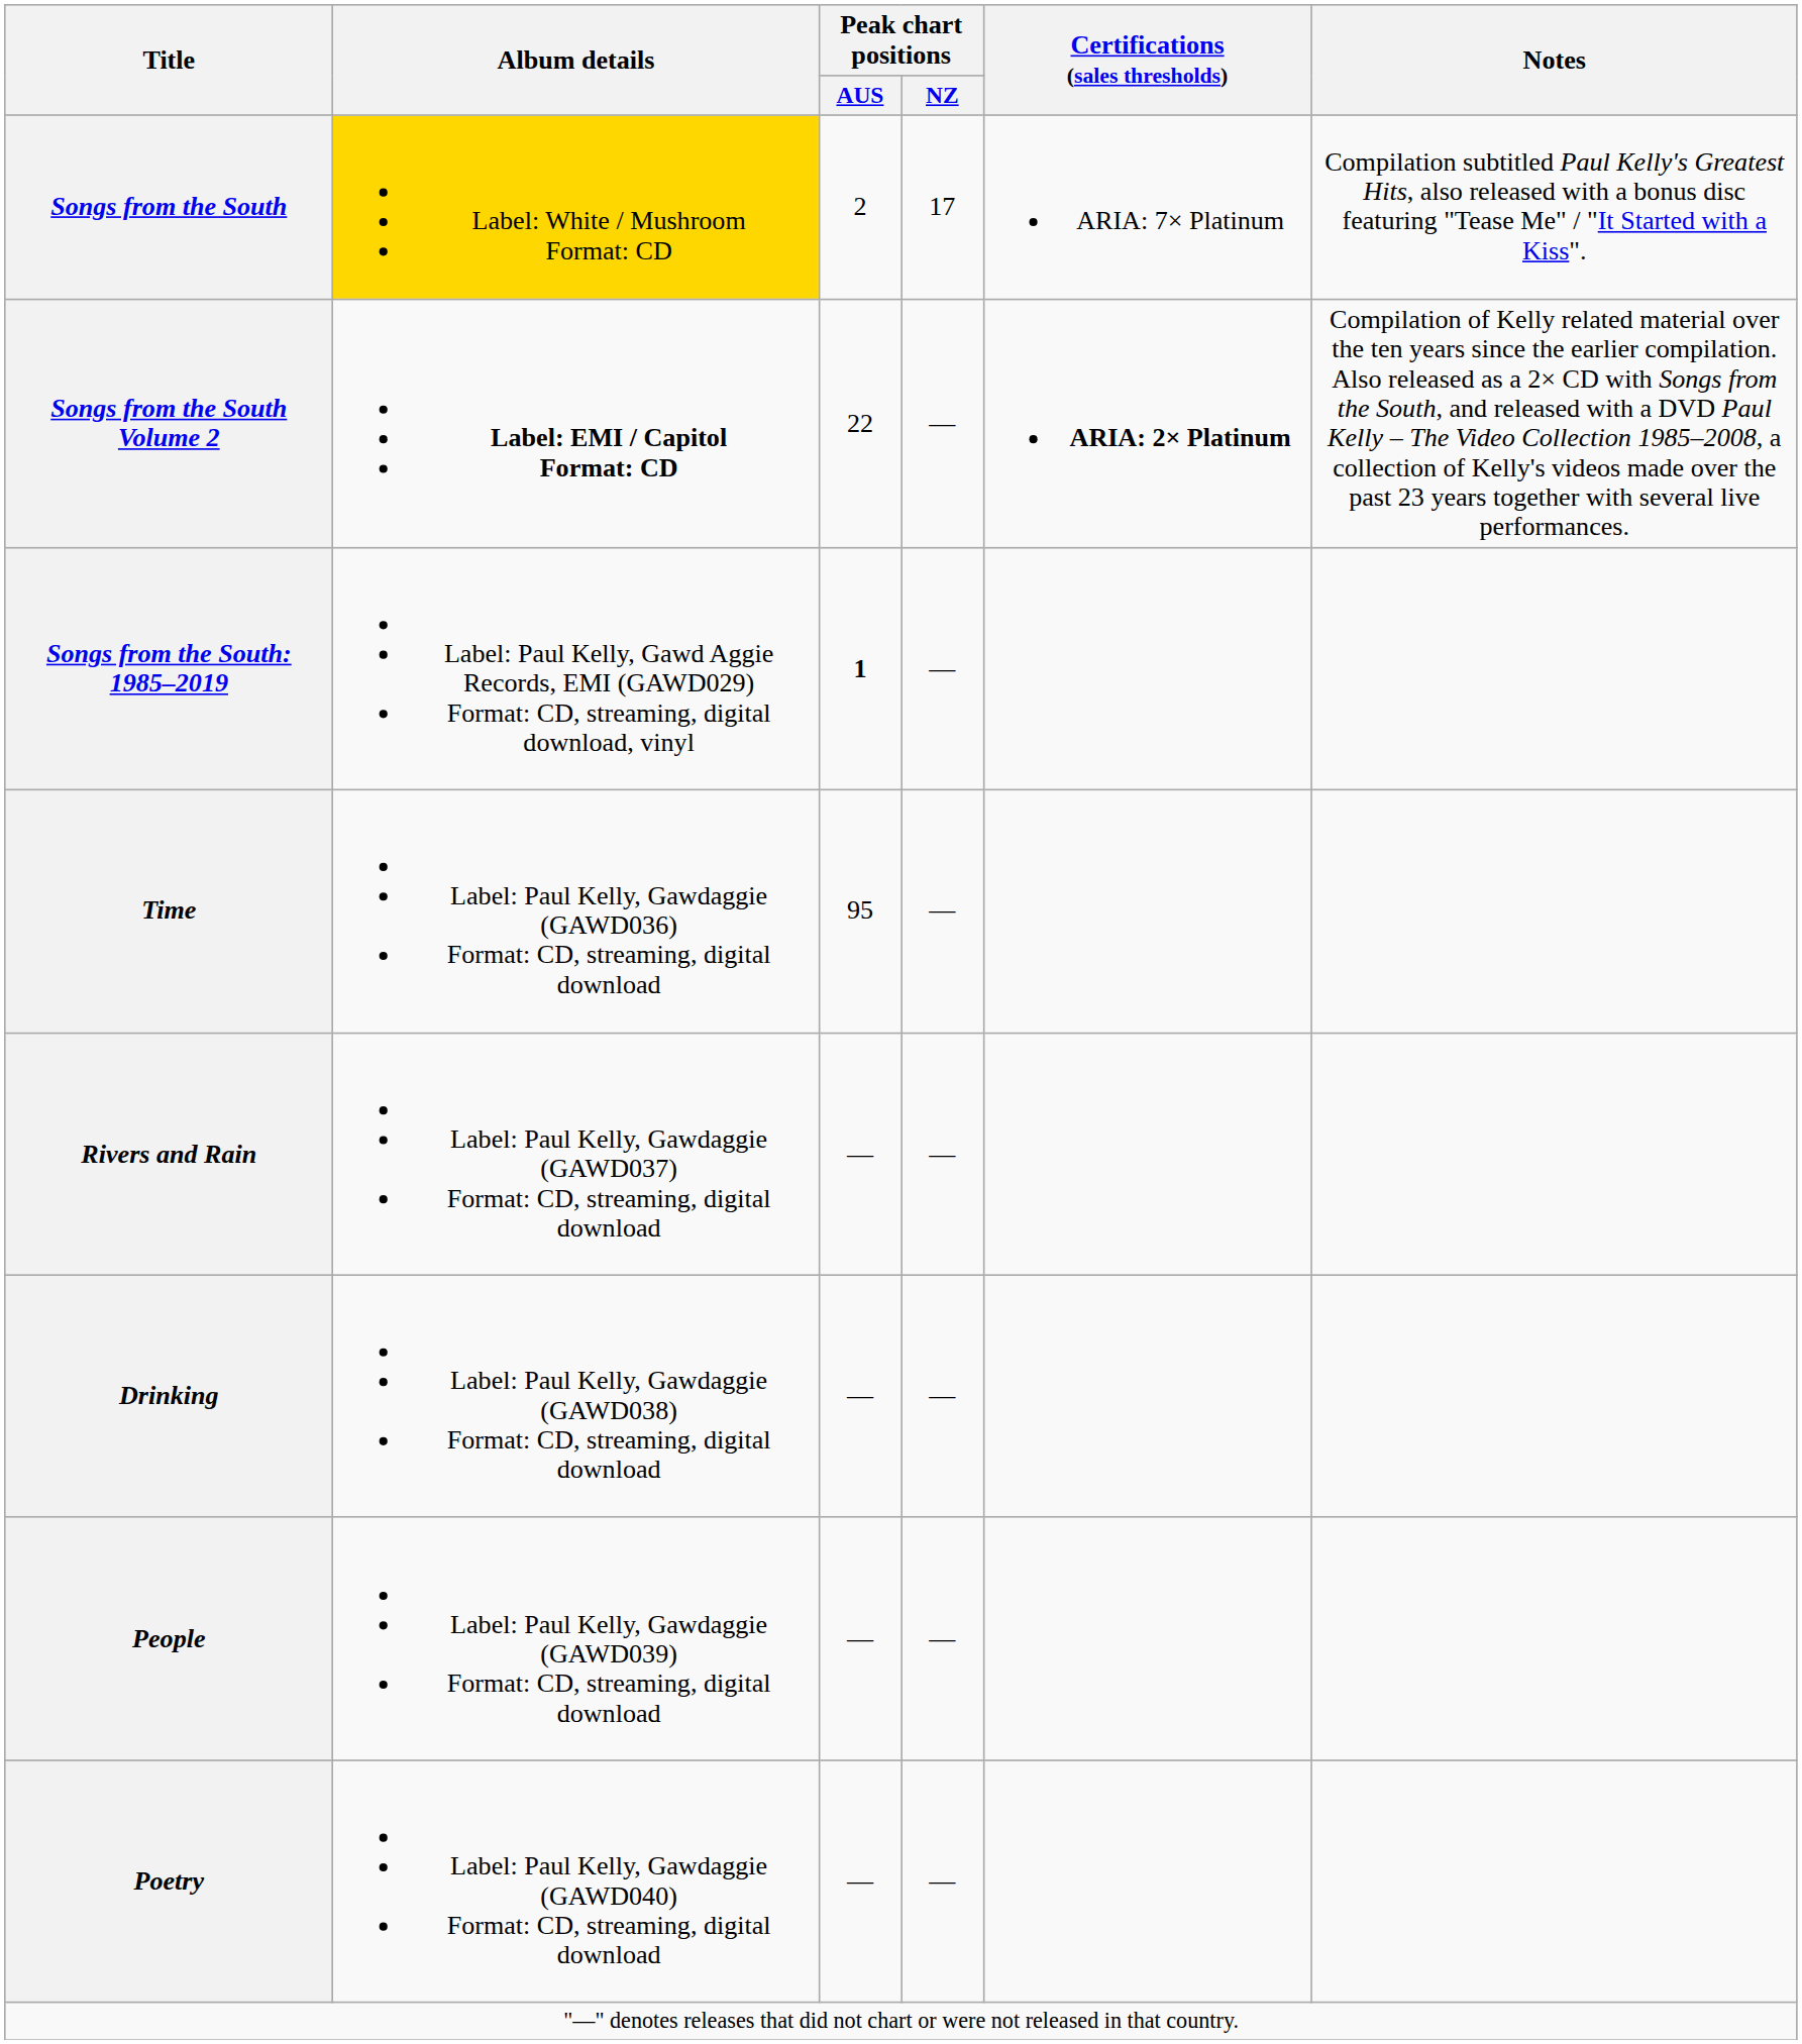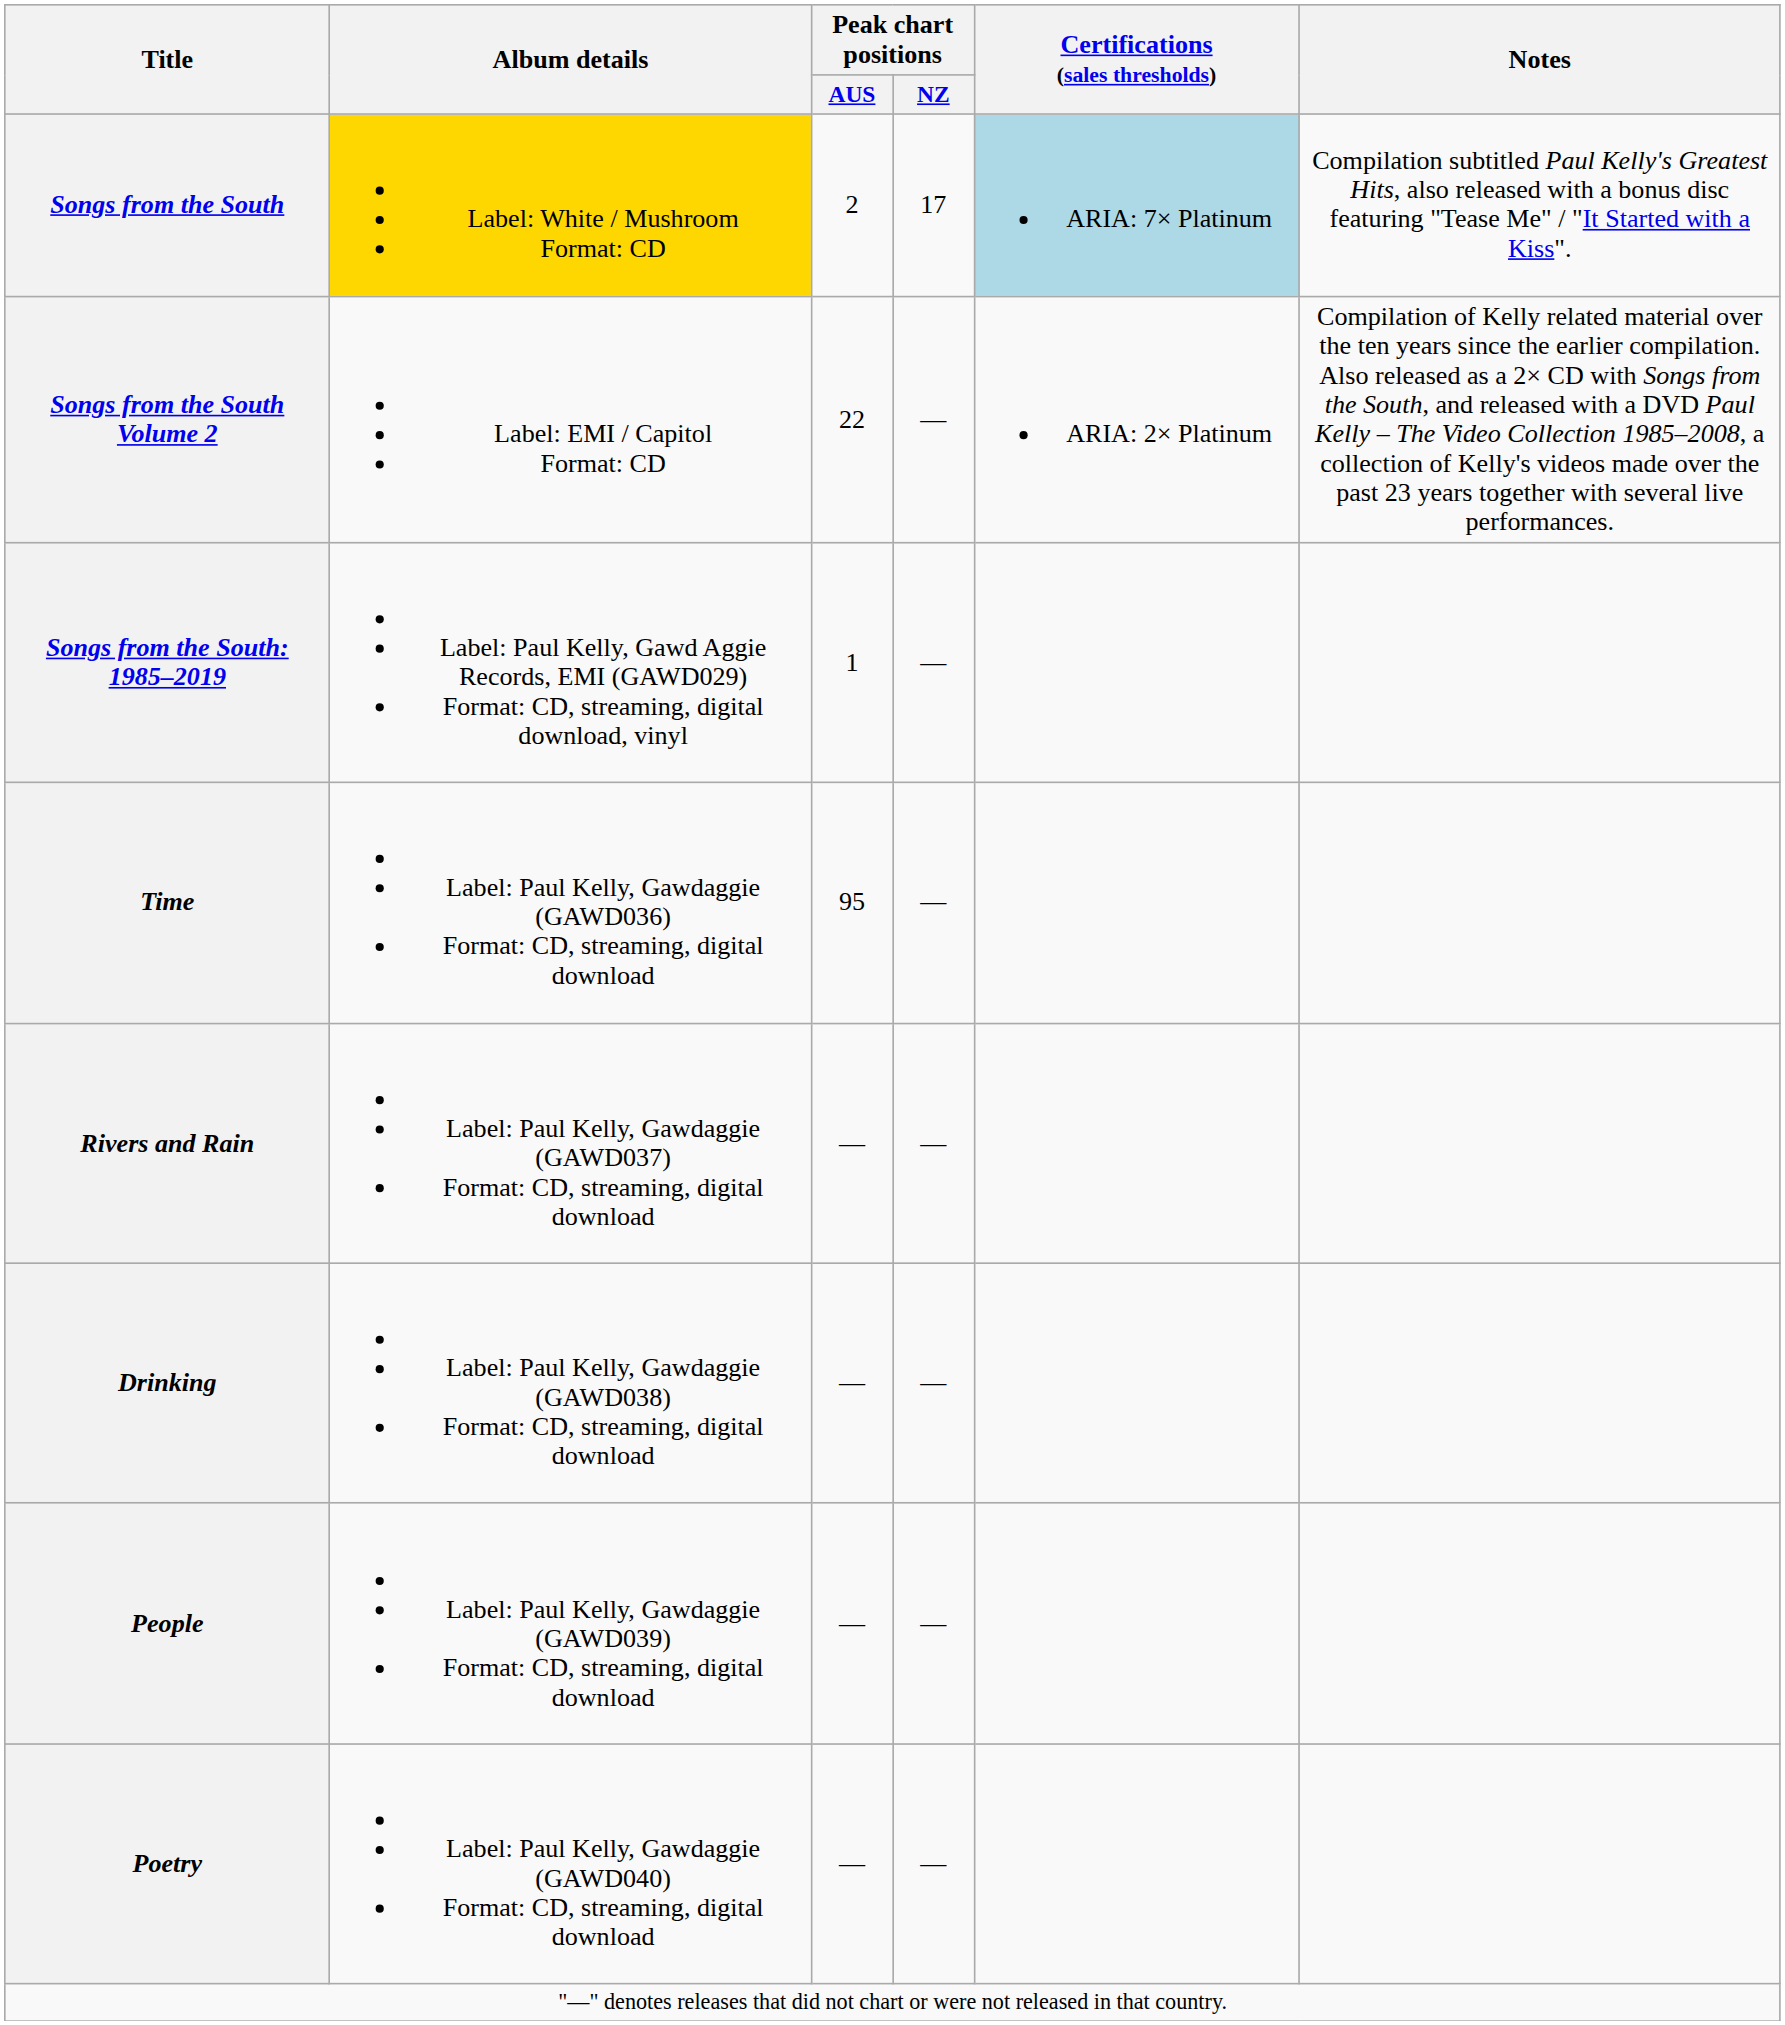Songs from the South | Certifications (sales thresholds): no background -> lightblue background
Songs from the South Volume 2 | Album details: bold -> normal
Songs from the South Volume 2 | Certifications (sales thresholds): bold -> normal
Songs from the South: 1985–2019 | Peak chart positions / AUS: bold -> normal
